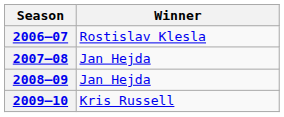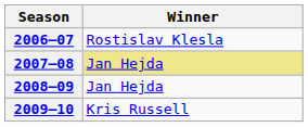2007–08 | Winner: no background -> khaki background
